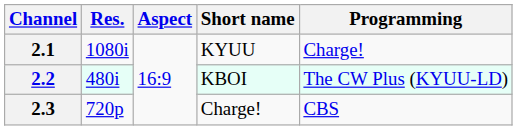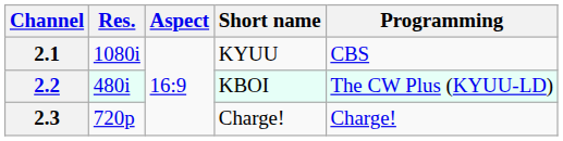2.1 | Programming: Charge! -> CBS
2.3 | Programming: CBS -> Charge!
